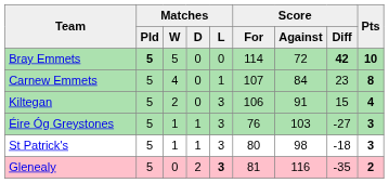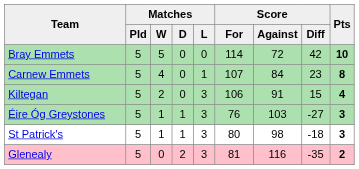Bray Emmets | Matches / Pld: bold -> normal
Bray Emmets | Score / Diff: bold -> normal
Glenealy | Matches / L: bold -> normal
